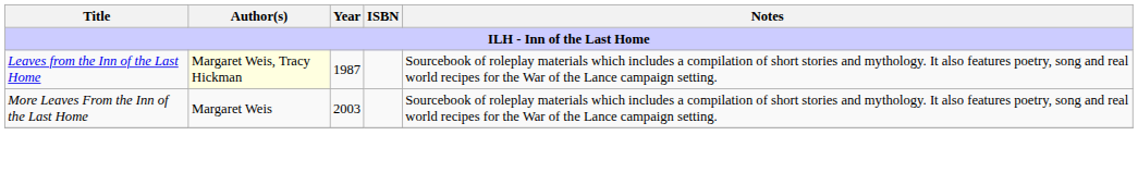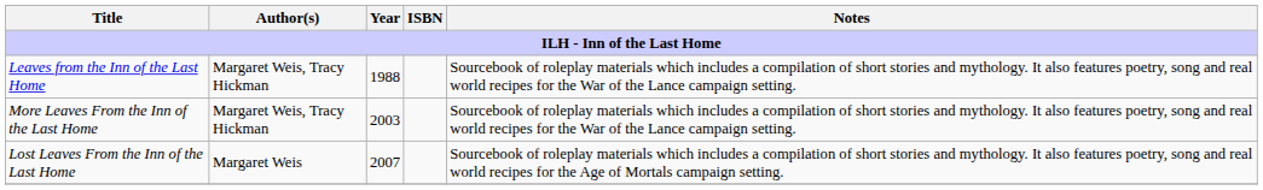Leaves from the Inn of the Last Home | Author(s): lightyellow background -> no background
Leaves from the Inn of the Last Home | Year: 1987 -> 1988
More Leaves From the Inn of the Last Home | Author(s): Margaret Weis -> Margaret Weis, Tracy Hickman
+ row: Lost Leaves From the Inn of the Last Home | Margaret Weis | 2007 | Sourcebook of roleplay materials which includes a compilation of short stories and mythology. It also features poetry, song and real world recipes for the Age of Mortals campaign setting.
